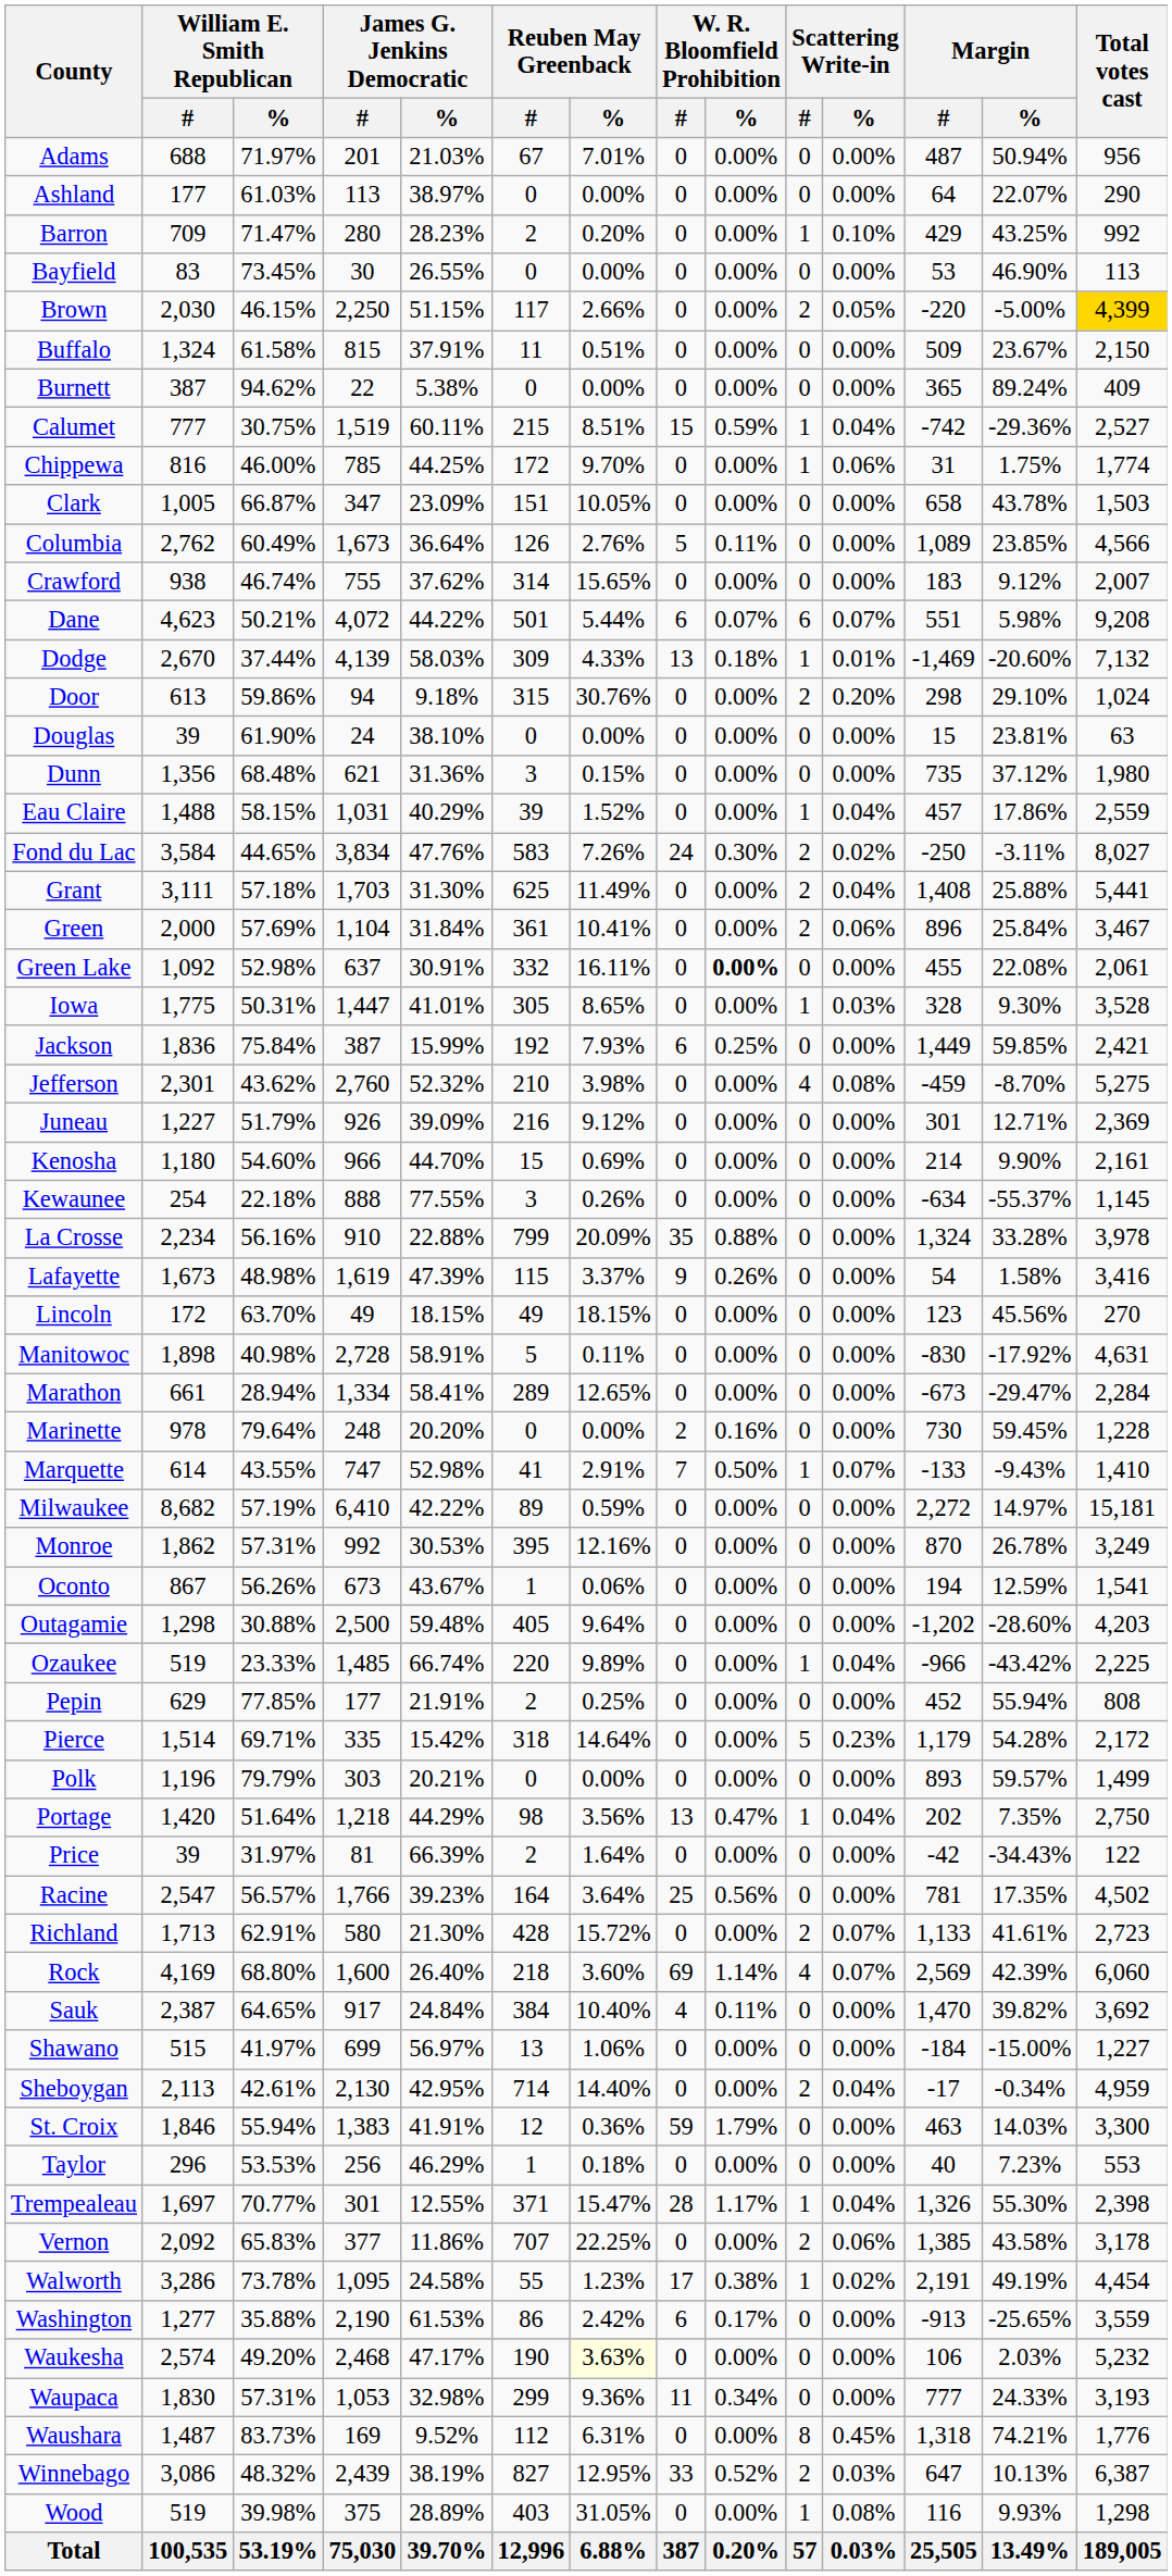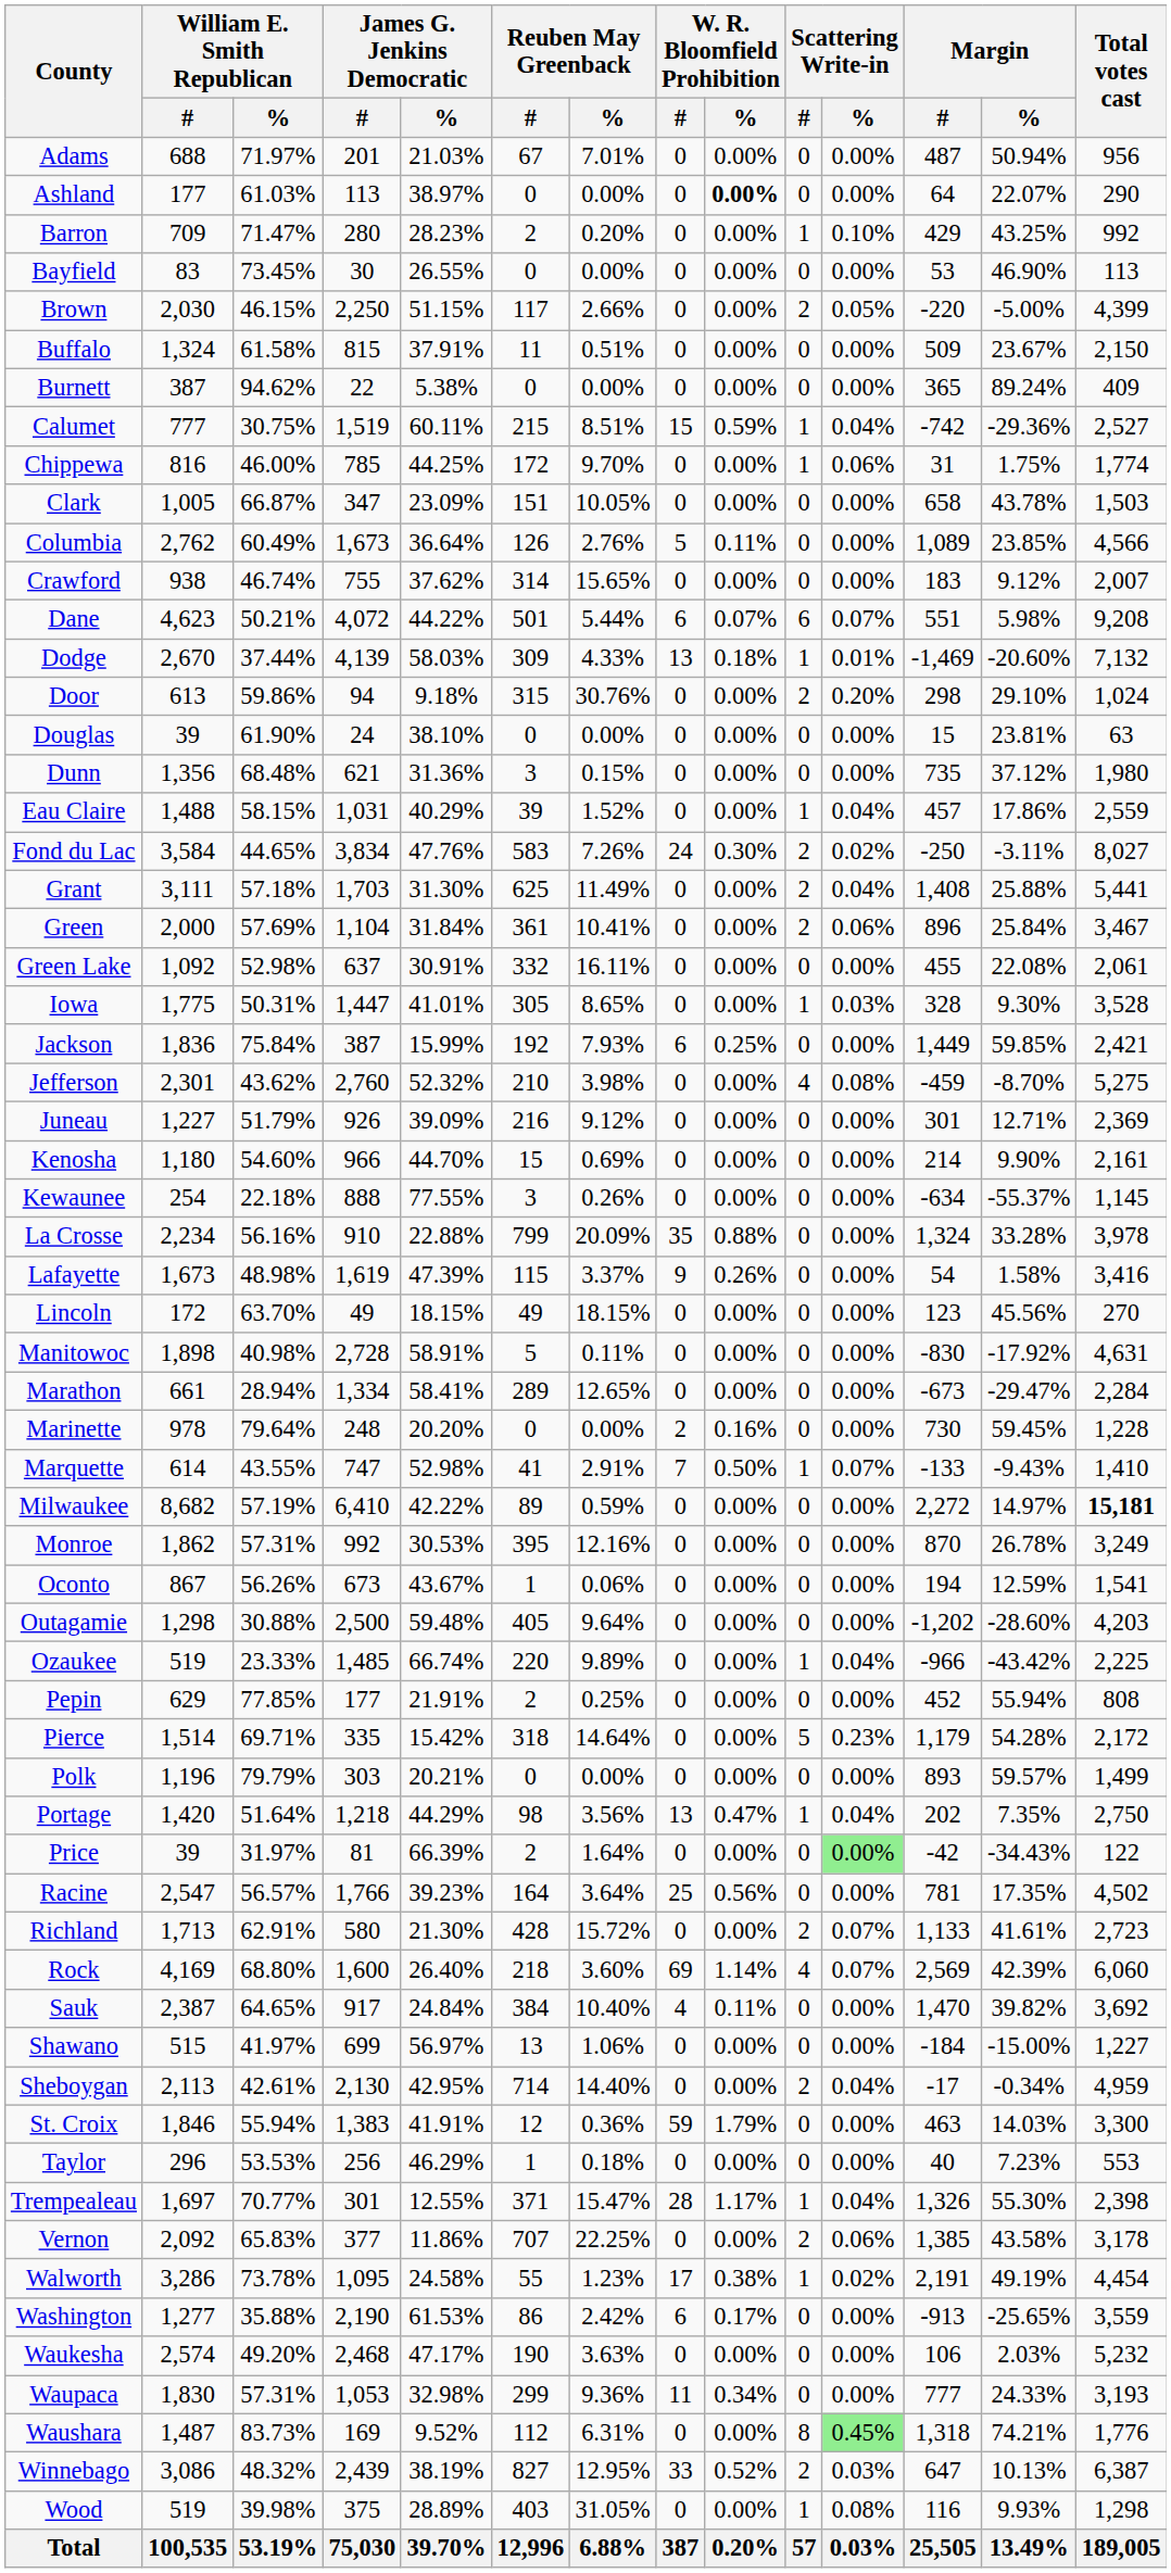Ashland | W. R. Bloomfield Prohibition / %: normal -> bold
Brown | Total votes cast: gold background -> no background
Green Lake | W. R. Bloomfield Prohibition / %: bold -> normal
Milwaukee | Total votes cast: normal -> bold
Price | Scattering Write-in / %: no background -> lightgreen background
Waukesha | Reuben May Greenback / %: lightyellow background -> no background
Waushara | Scattering Write-in / %: no background -> lightgreen background
